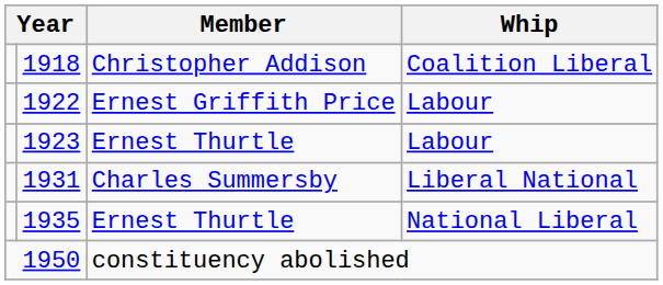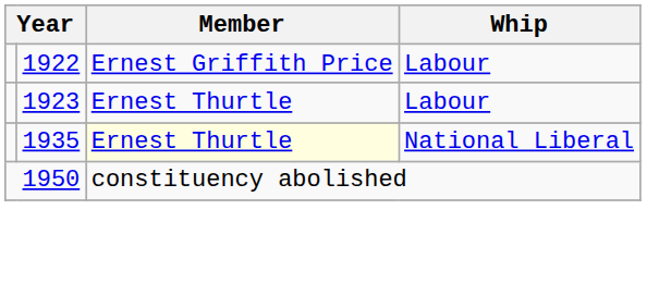- row: 1918 | Christopher Addison | Coalition Liberal
- row: 1931 | Charles Summersby | Liberal National
1935 | Member: no background -> lightyellow background
